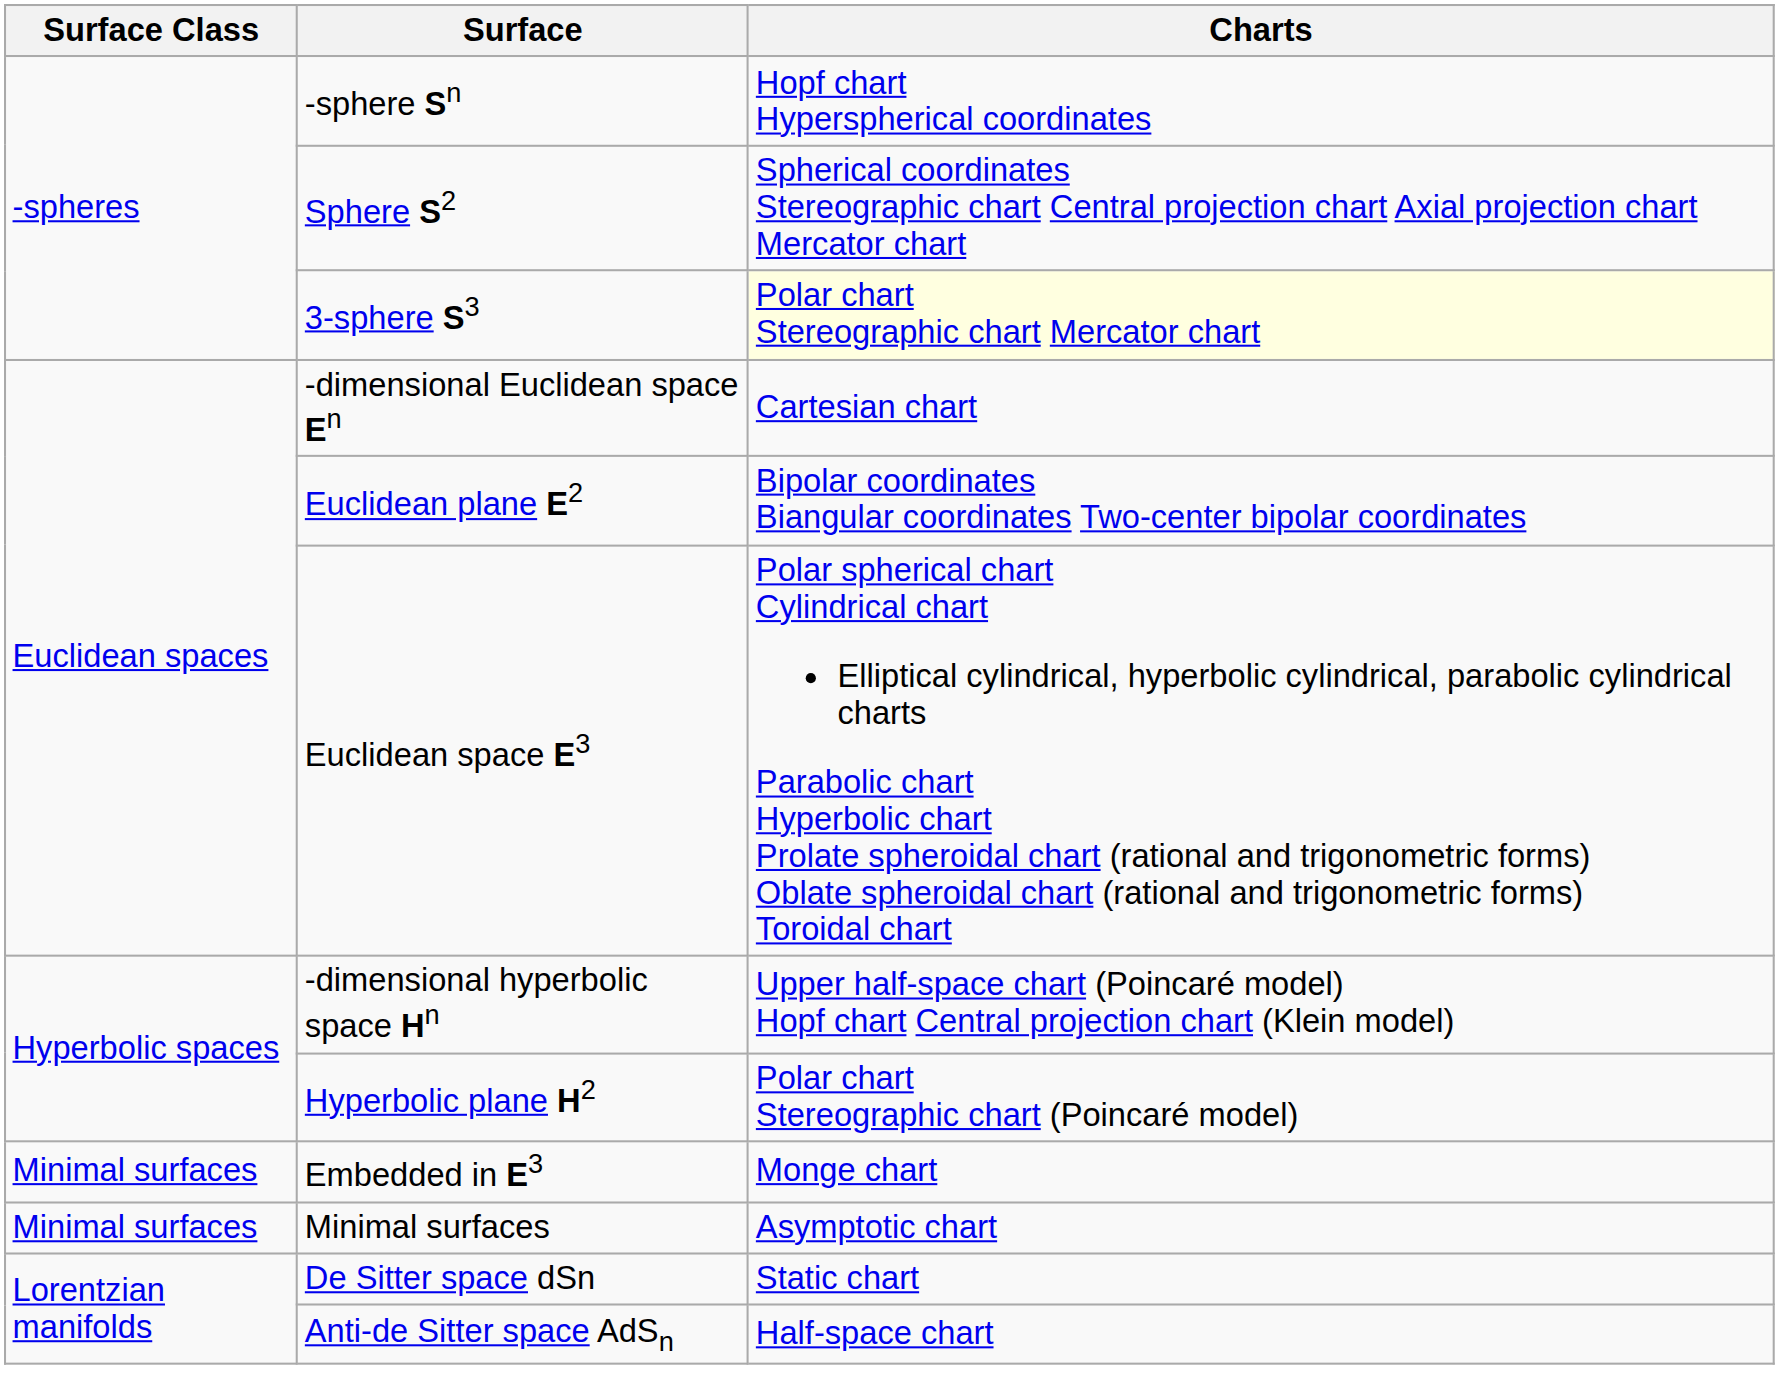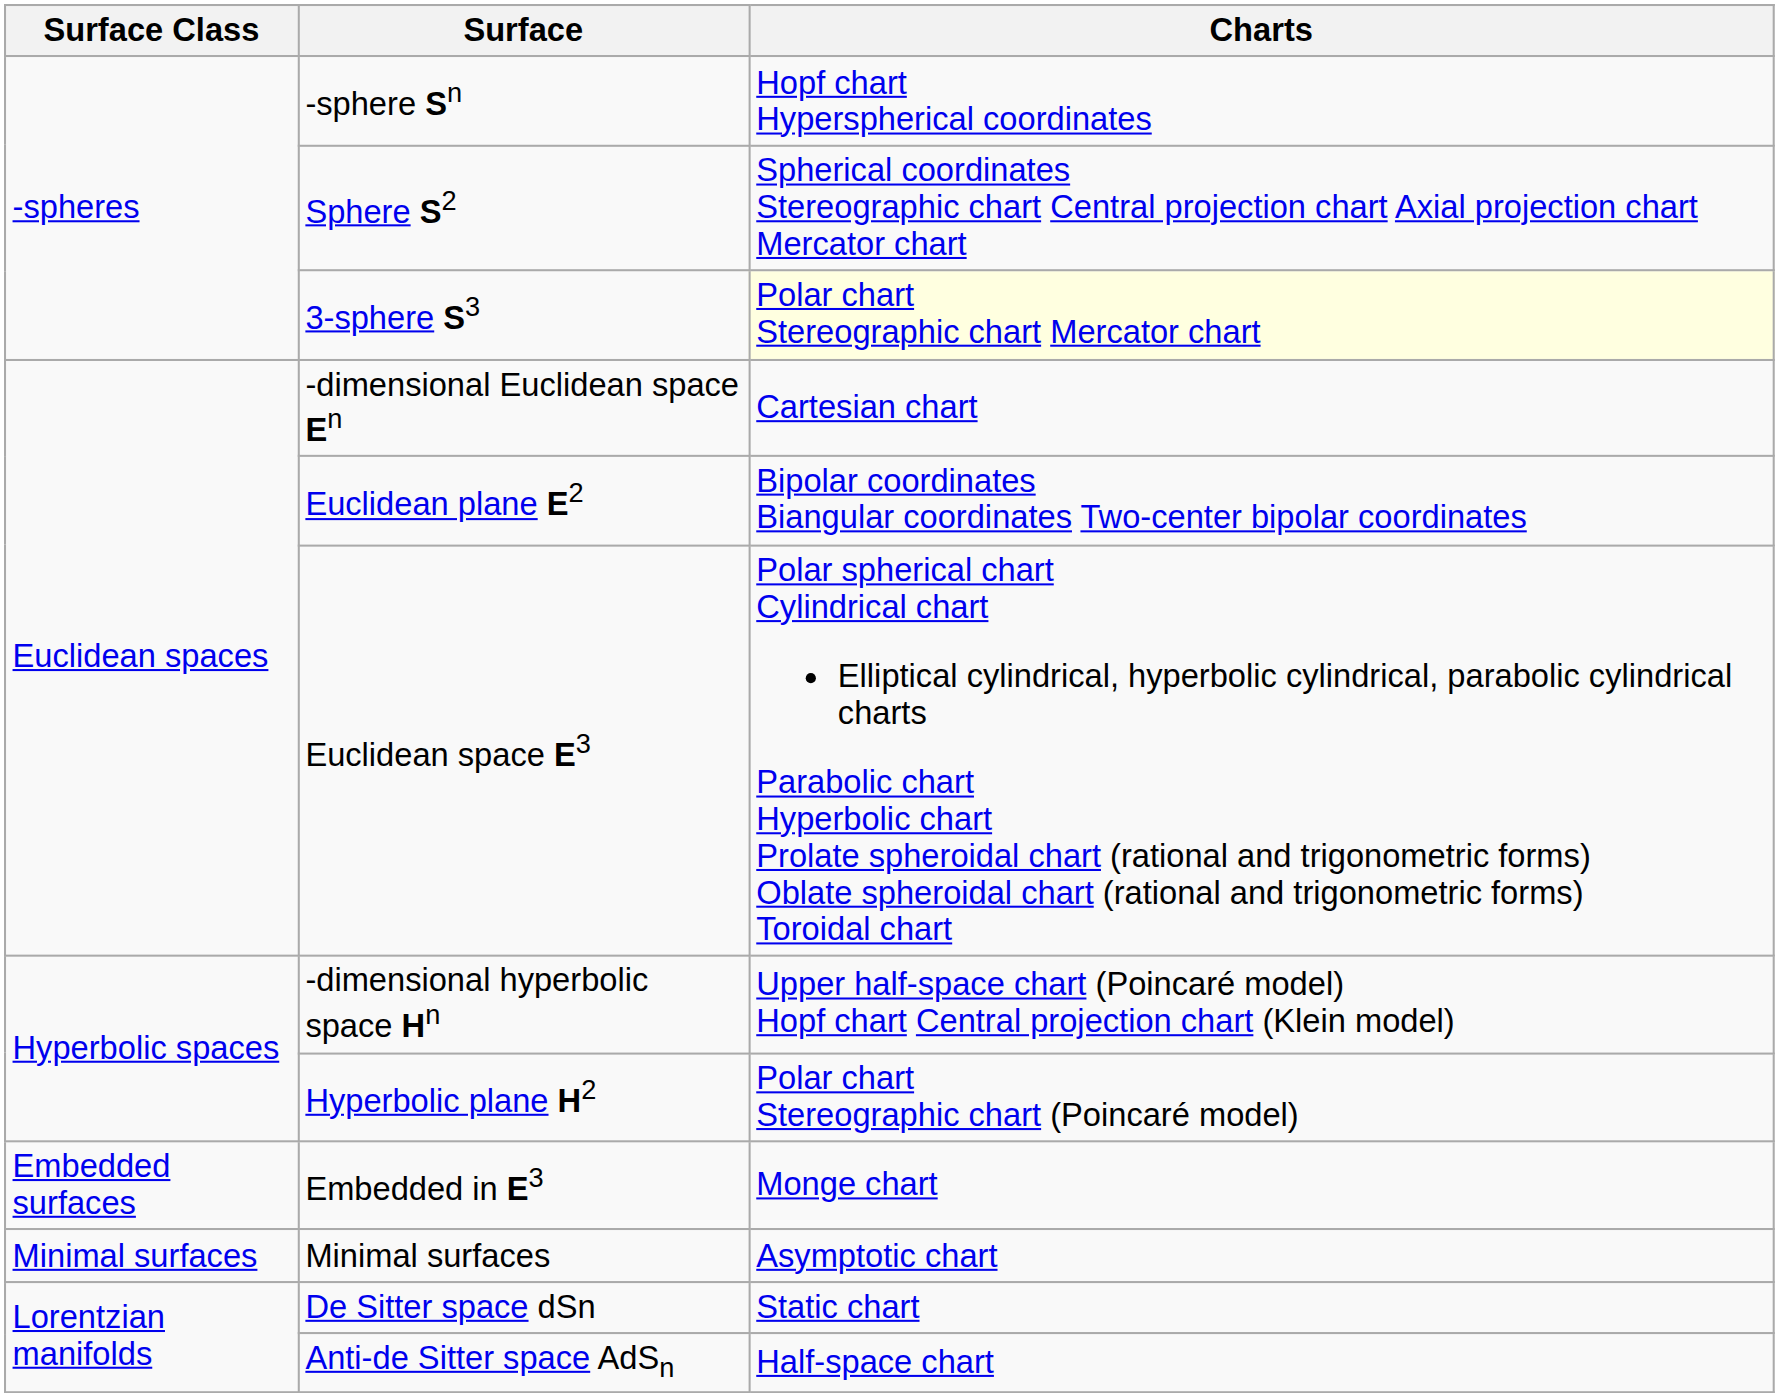Embedded in E3 | Surface Class: Minimal surfaces -> Embedded surfaces
